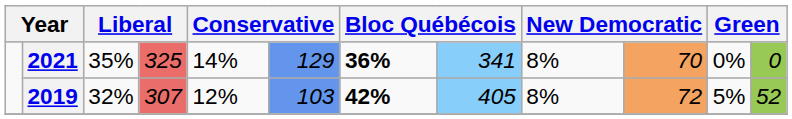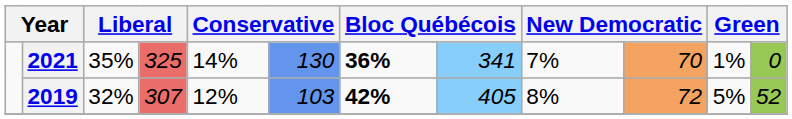2021 | column 6: 129 -> 130
2021 | column 9: 8% -> 7%
2021 | column 11: 0% -> 1%
